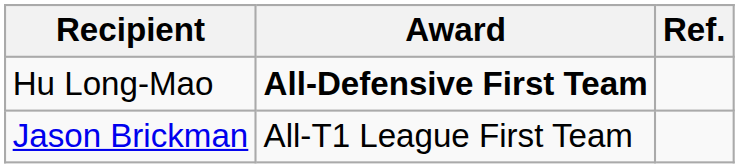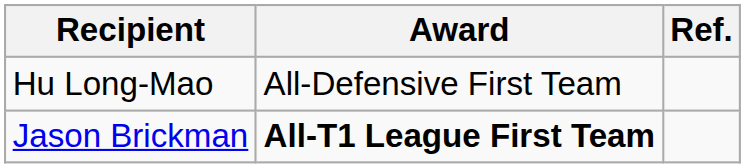row 2 | Award: bold -> normal
row 3 | Award: normal -> bold
